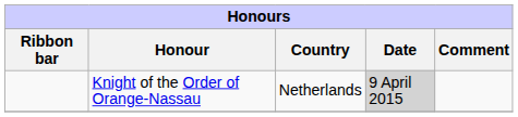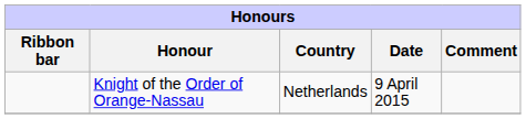Knight of the Order of Orange-Nassau | Date: lightgrey background -> no background
